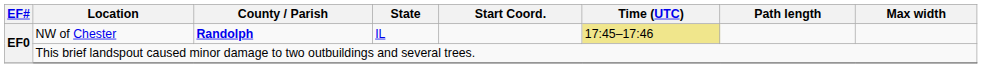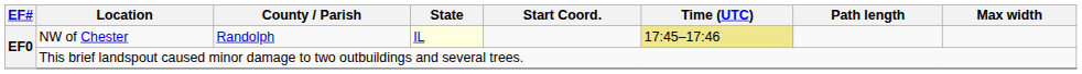NW of Chester | County / Parish: bold -> normal
NW of Chester | State: no background -> lightyellow background
